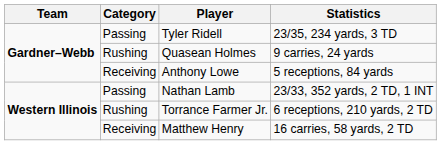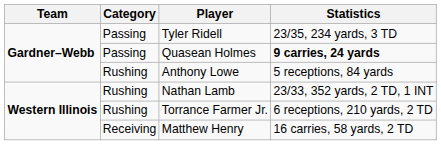Quasean Holmes | Category: Rushing -> Passing
Quasean Holmes | Statistics: normal -> bold
Anthony Lowe | Category: Receiving -> Rushing
Nathan Lamb | Category: Passing -> Rushing
